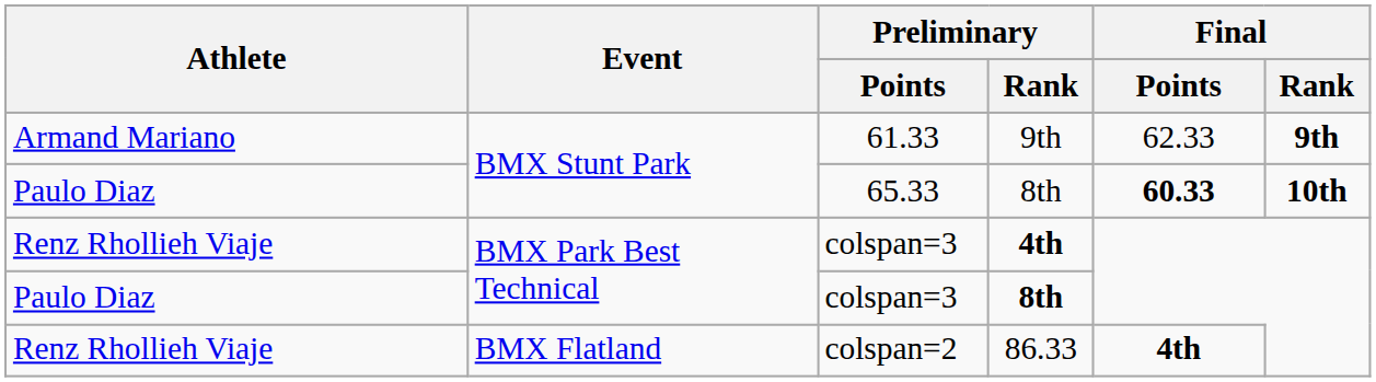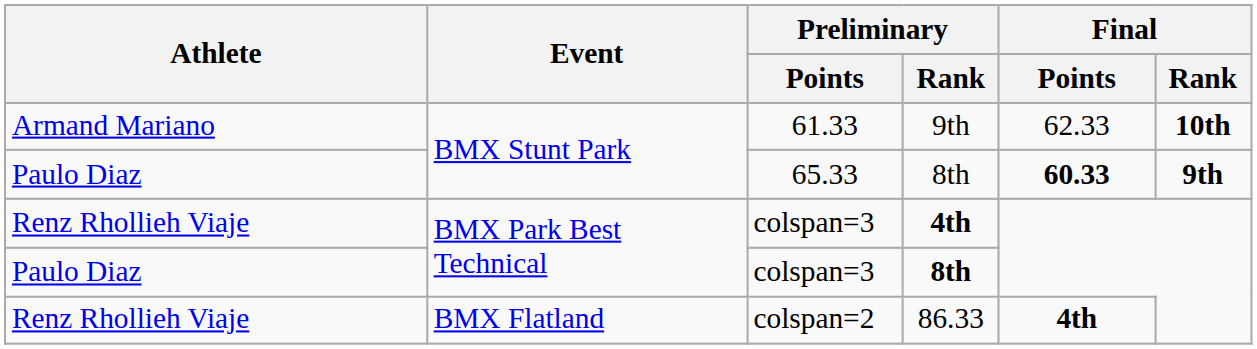61.33 | Final / Rank: 9th -> 10th
65.33 | Final / Rank: 10th -> 9th
